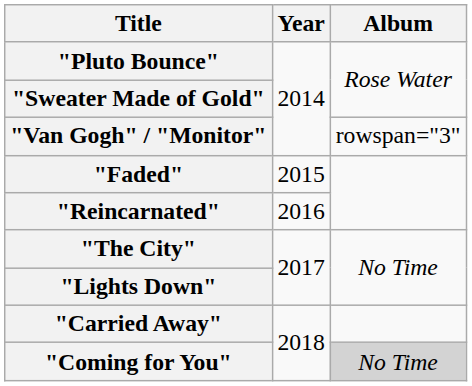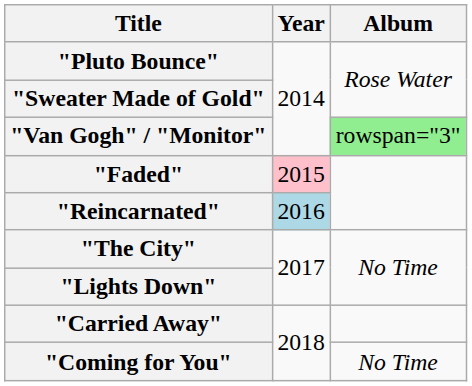"Van Gogh" / "Monitor" | Album: no background -> lightgreen background
"Faded" | Year: no background -> pink background
"Reincarnated" | Year: no background -> lightblue background
"Coming for You" | Album: lightgrey background -> no background
